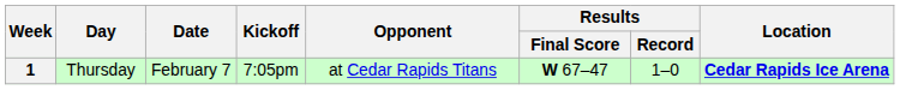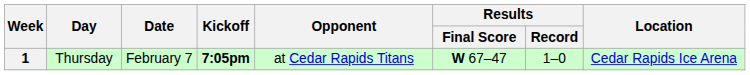1 | Kickoff: normal -> bold
1 | Location: bold -> normal
